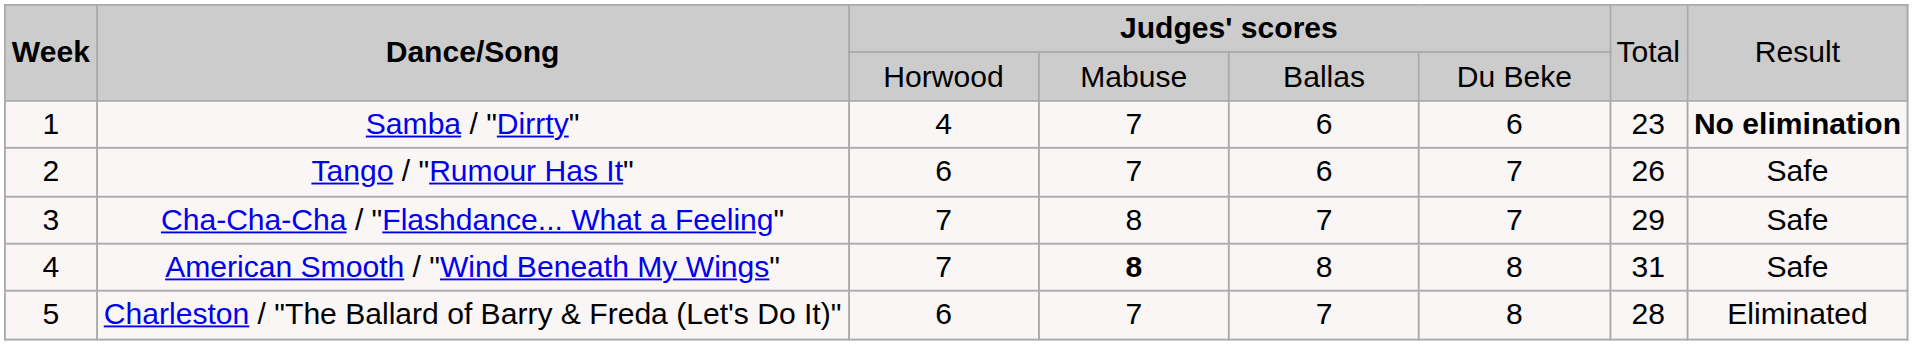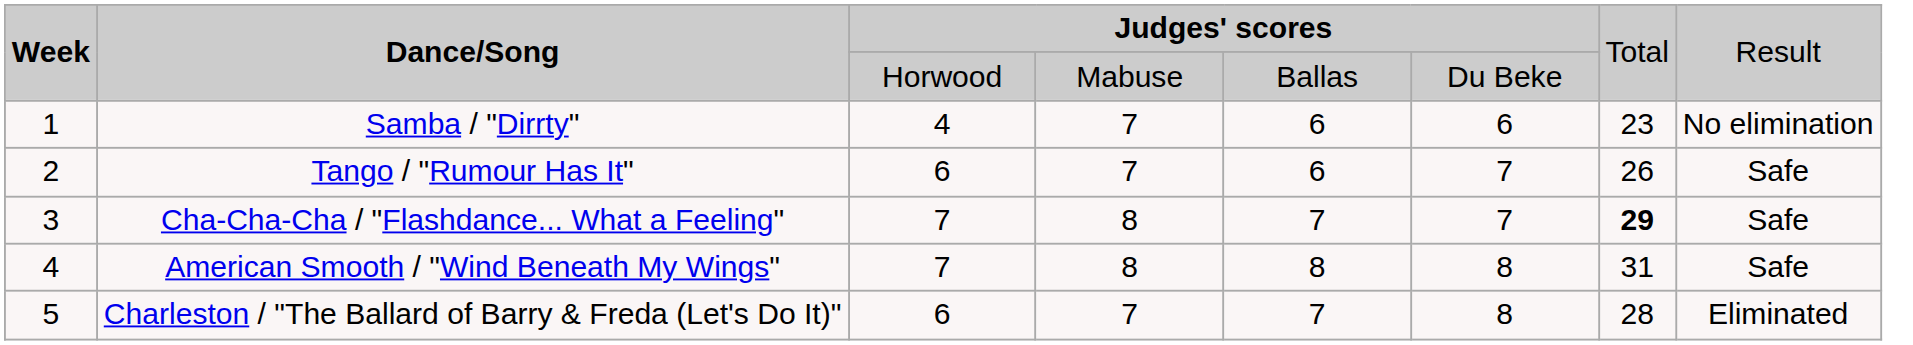Samba / "Dirrty" | column 8: bold -> normal
Cha-Cha-Cha / "Flashdance... What a Feeling" | column 7: normal -> bold
American Smooth / "Wind Beneath My Wings" | column 4: bold -> normal
